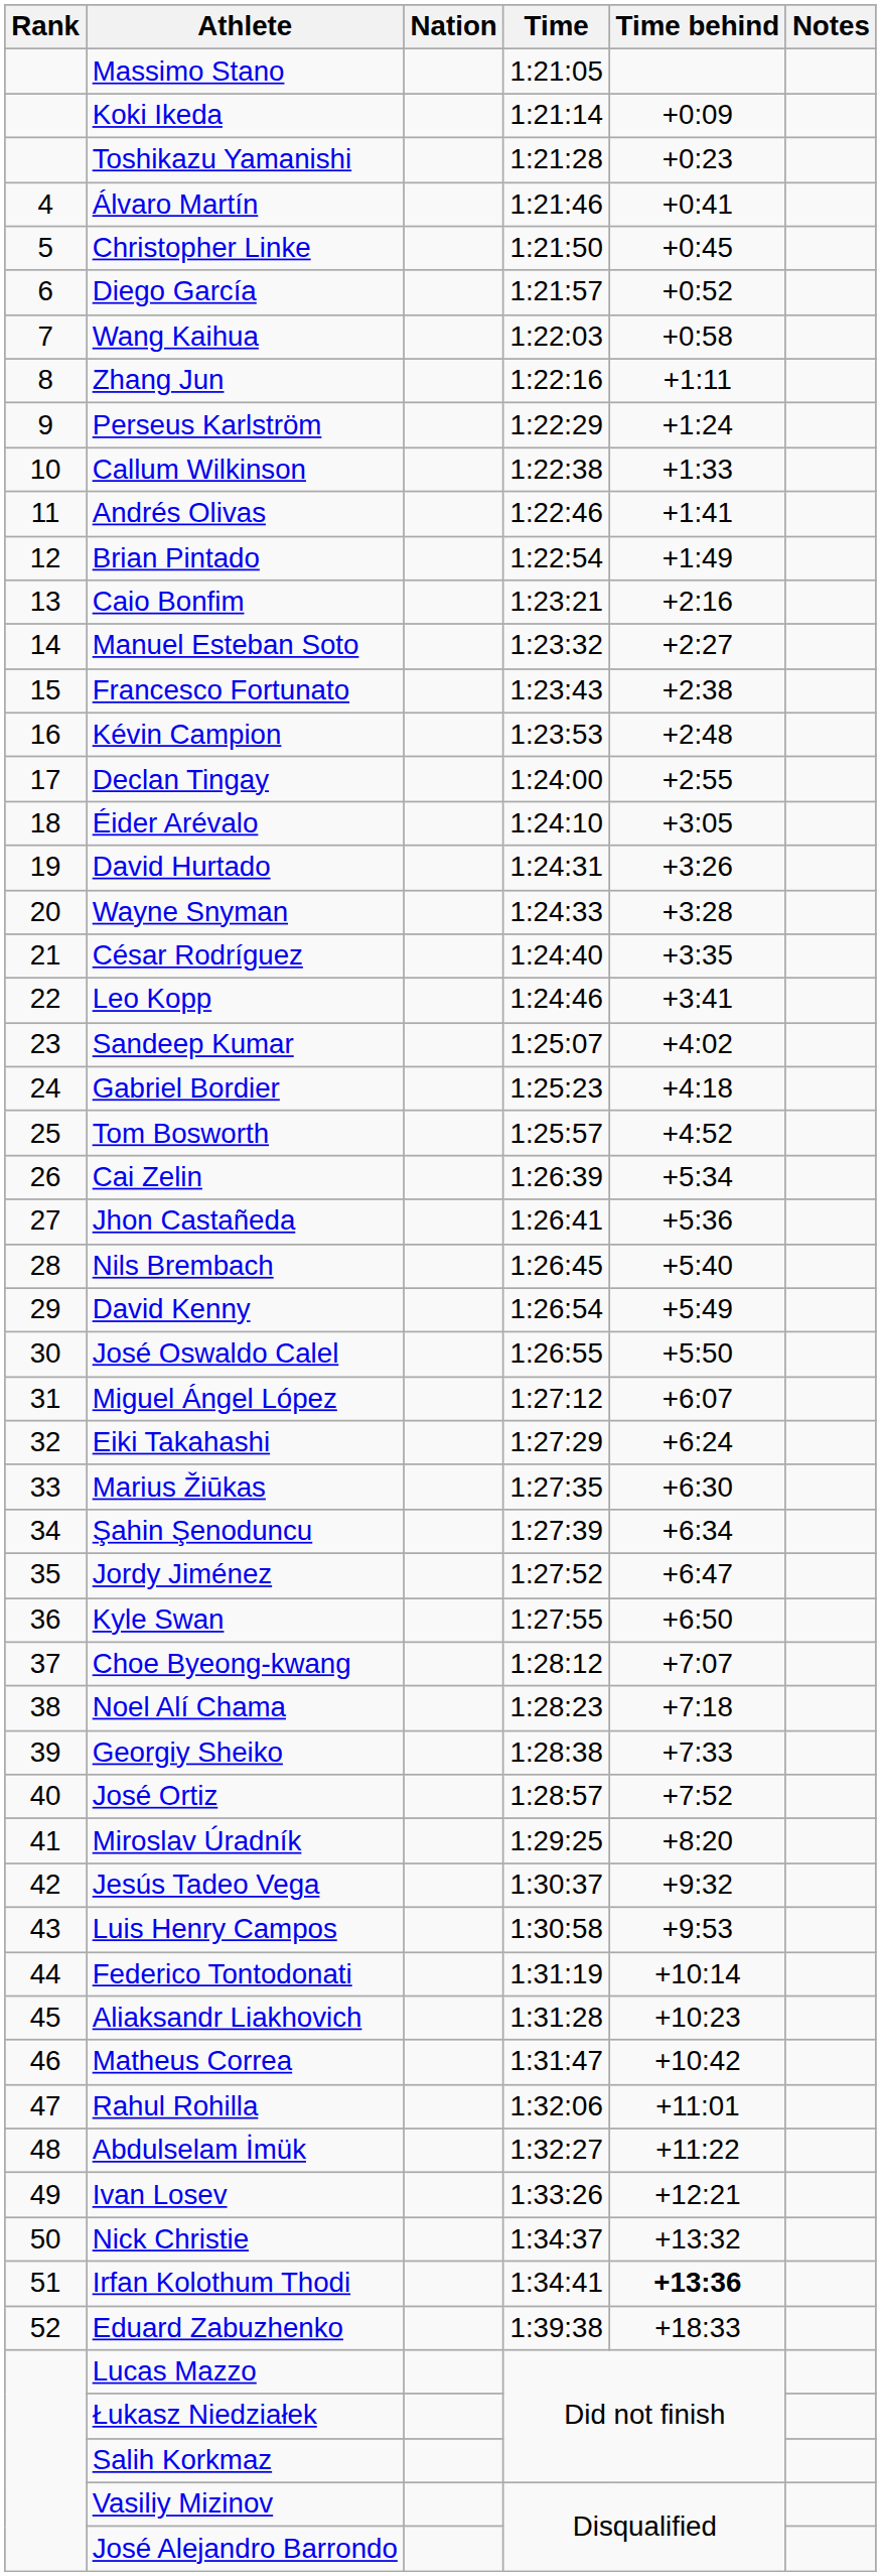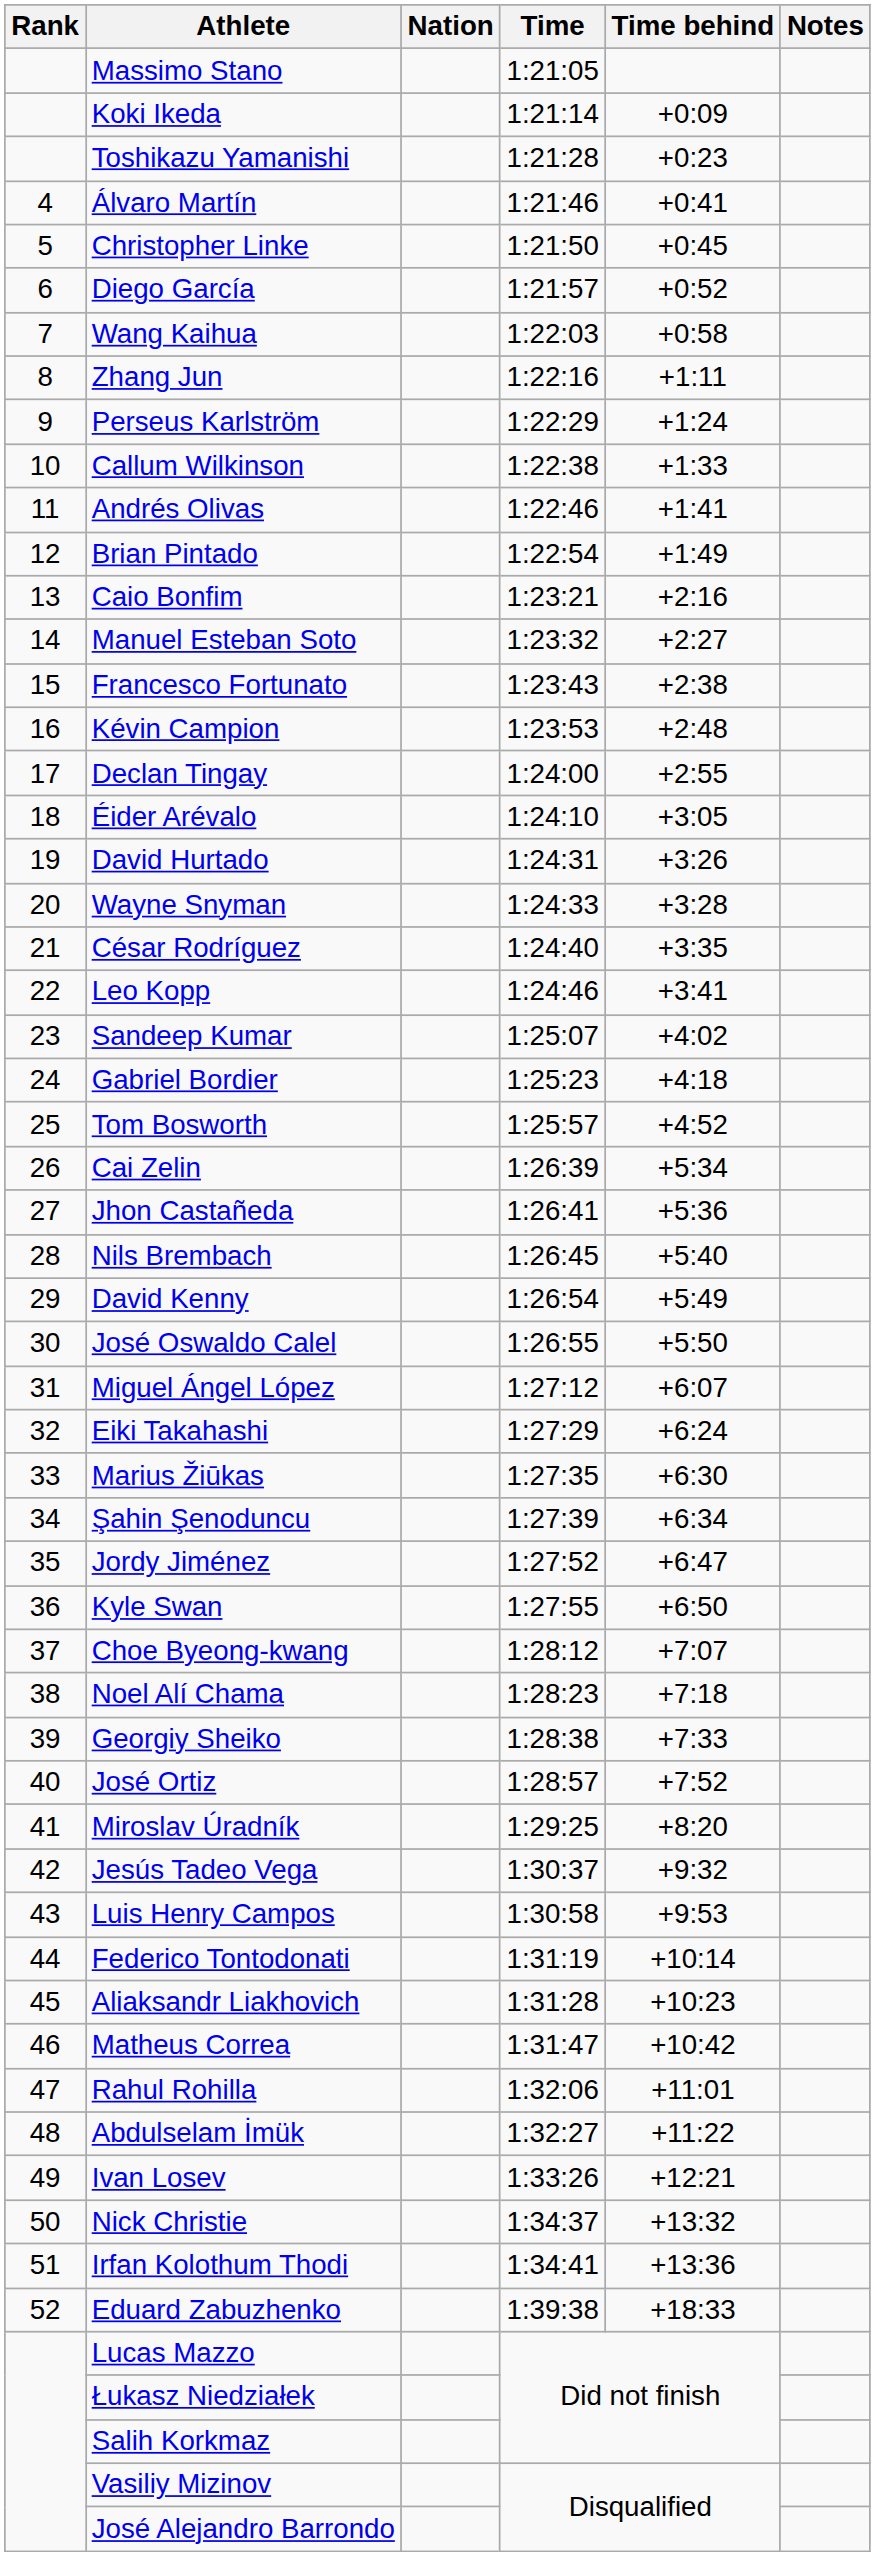Irfan Kolothum Thodi | Time behind: bold -> normal
